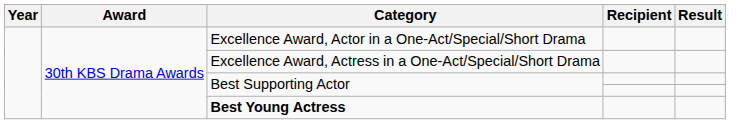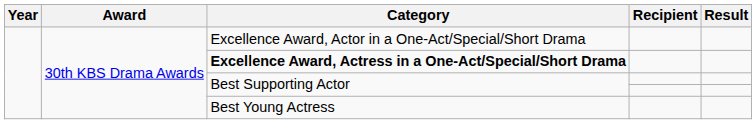Excellence Award, Actress in a One-Act/Special/Short Drama | Category: normal -> bold
Best Young Actress | Category: bold -> normal
